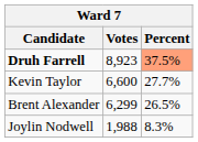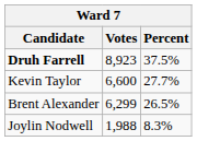Druh Farrell | Percent: lightsalmon background -> no background
